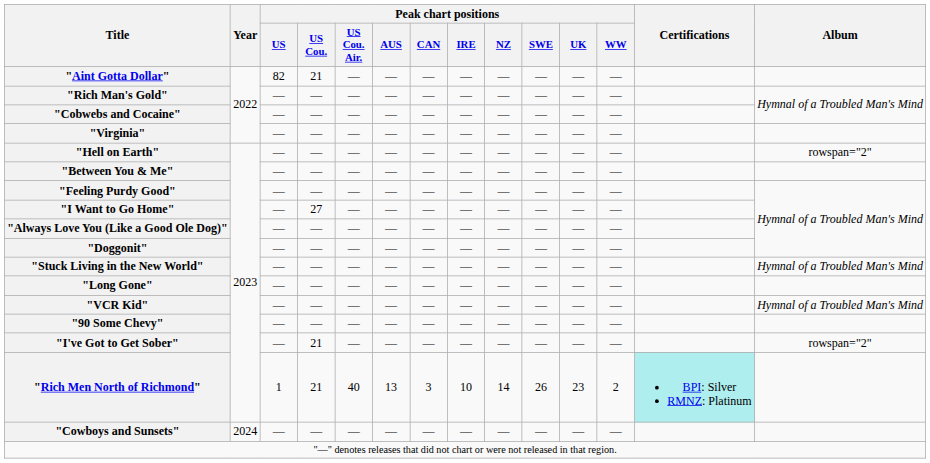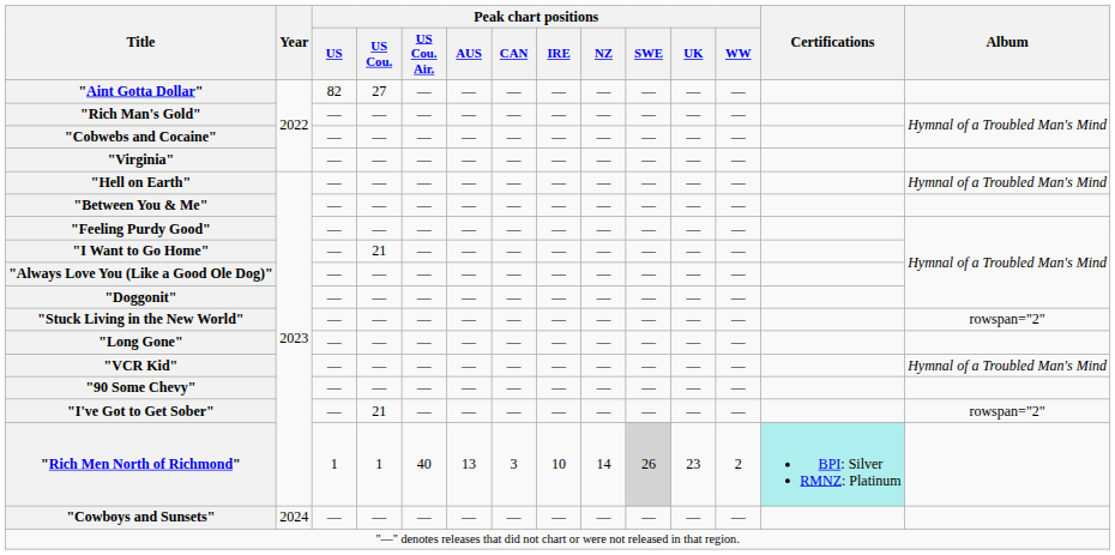"Aint Gotta Dollar" | Peak chart positions / US Cou.: 21 -> 27
"Hell on Earth" | Album: rowspan="2" -> Hymnal of a Troubled Man's Mind
"I Want to Go Home" | Peak chart positions / US Cou.: 27 -> 21
"Stuck Living in the New World" | Album: Hymnal of a Troubled Man's Mind -> rowspan="2"
"Rich Men North of Richmond" | Peak chart positions / US Cou.: 21 -> 1
"Rich Men North of Richmond" | Peak chart positions / SWE: no background -> lightgrey background
